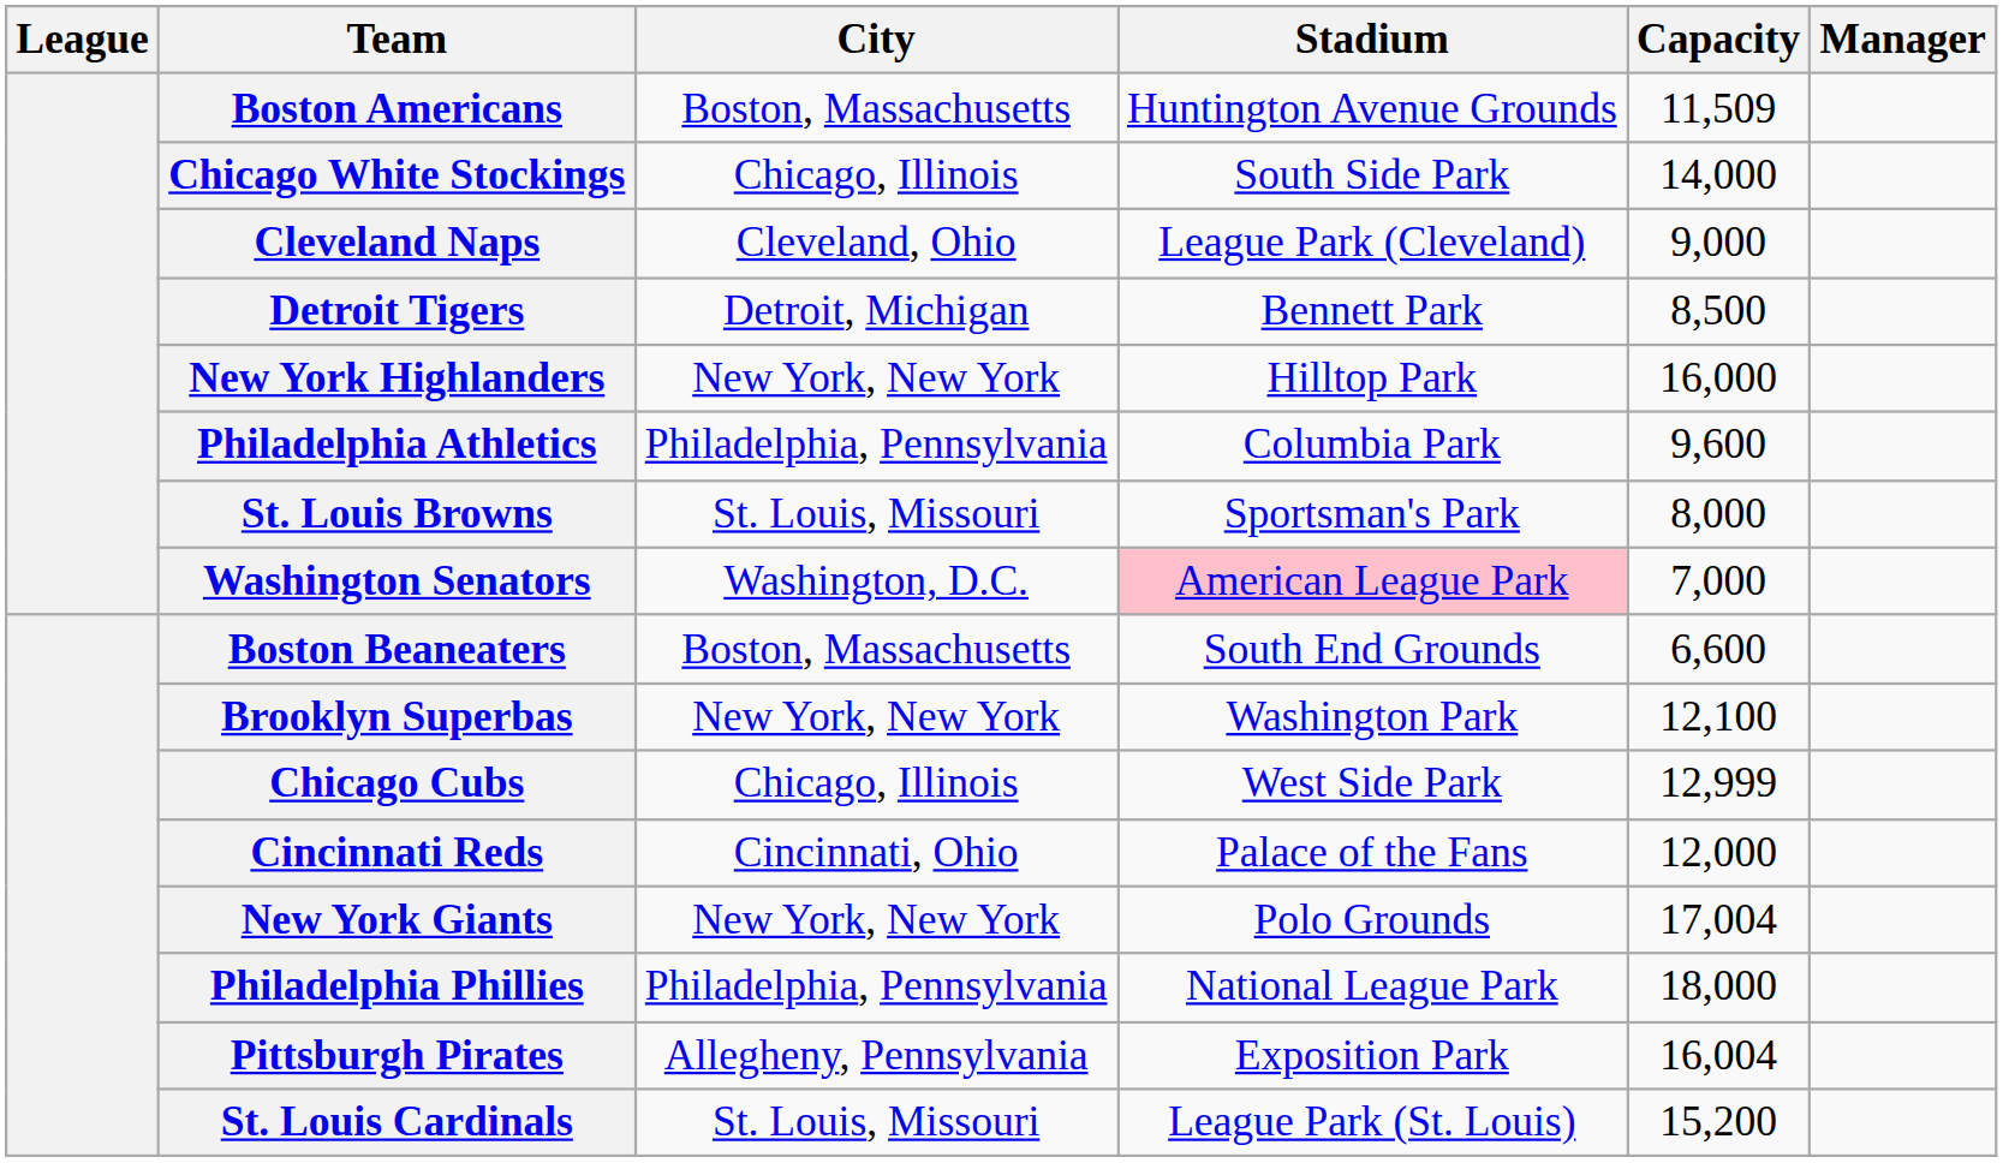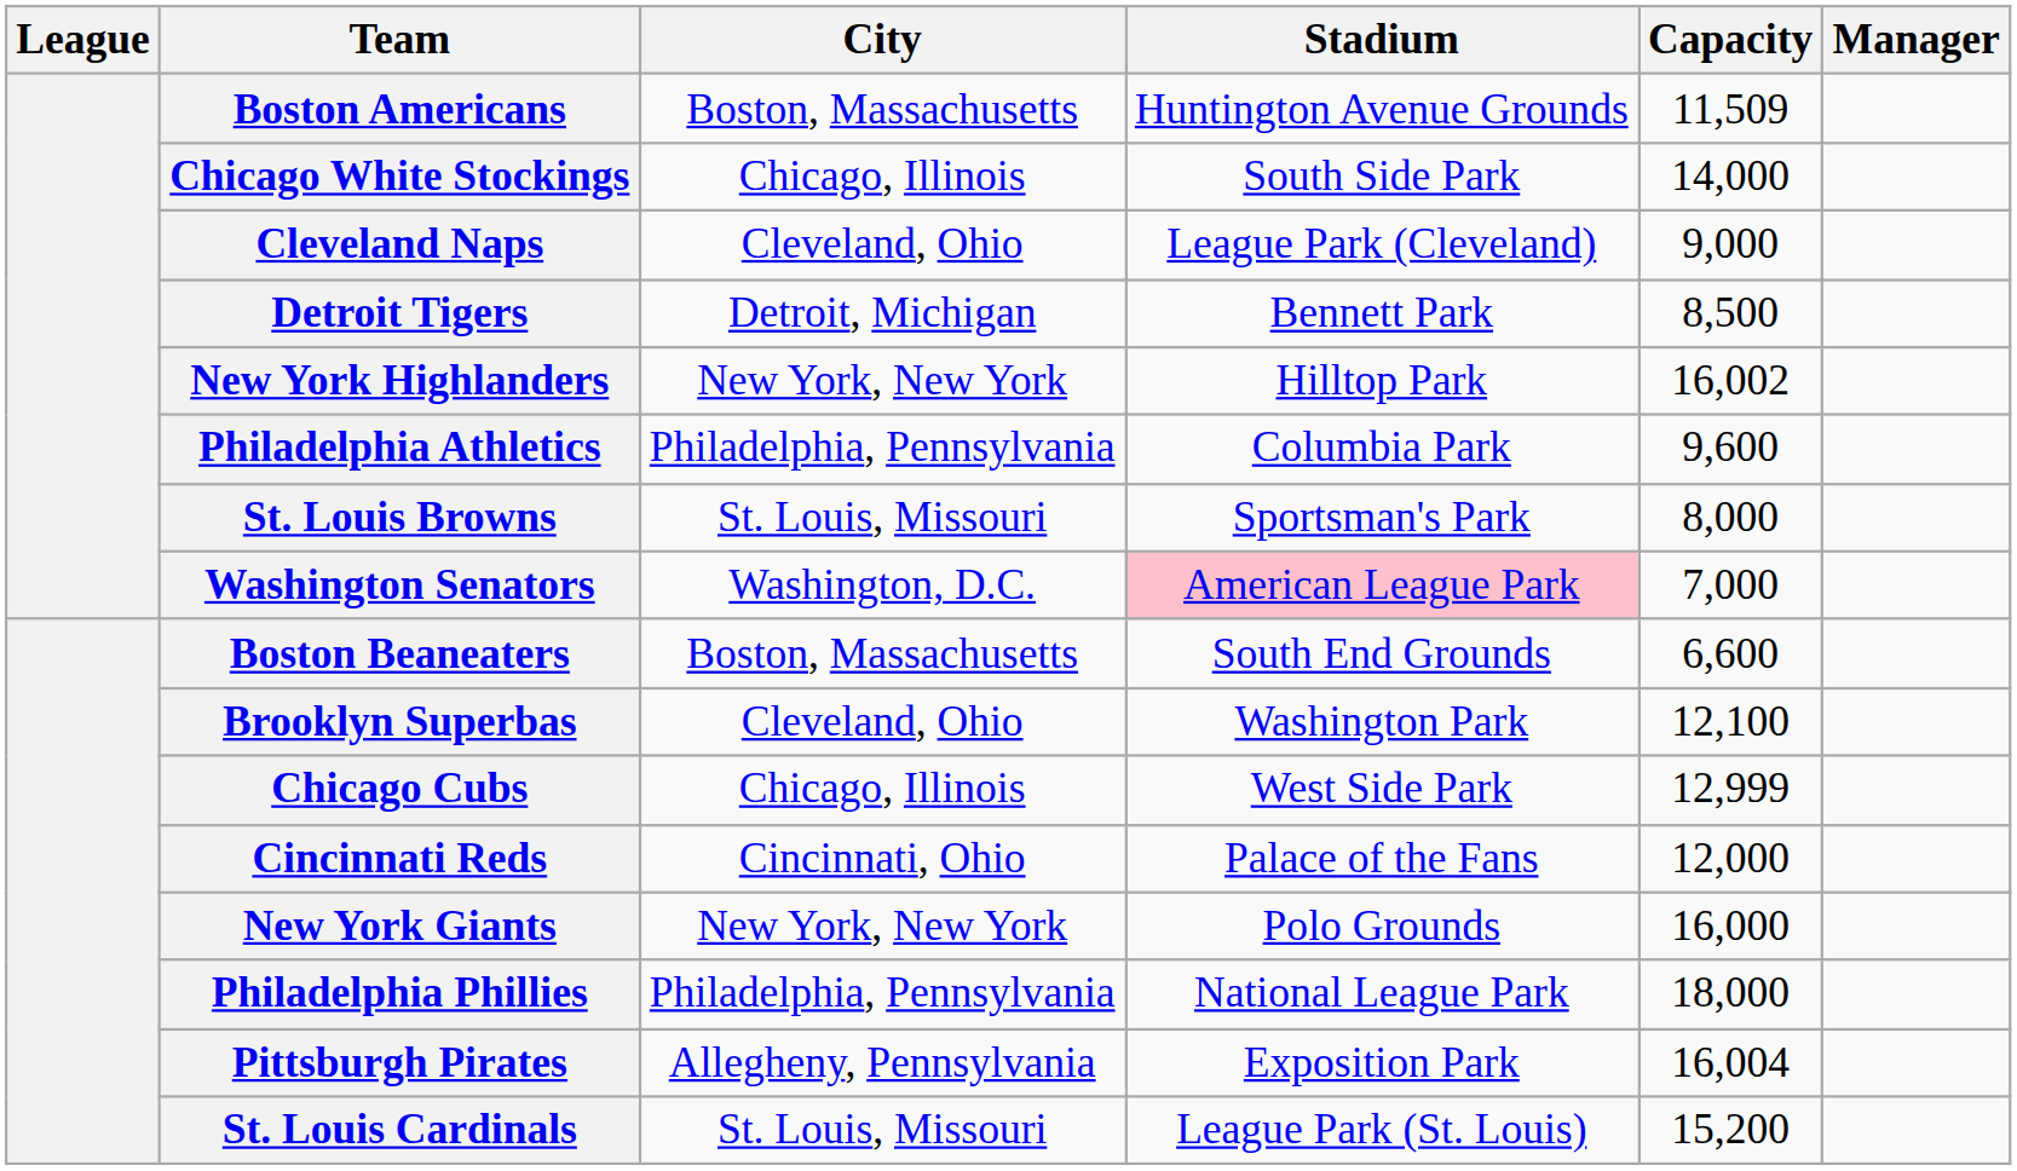New York Highlanders | Capacity: 16,000 -> 16,002
Brooklyn Superbas | City: New York, New York -> Cleveland, Ohio
New York Giants | Capacity: 17,004 -> 16,000
